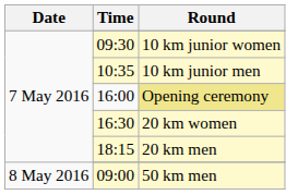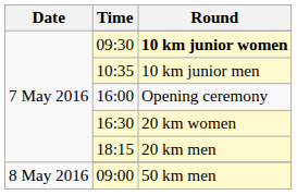09:30 | Round: normal -> bold
16:00 | Round: khaki background -> no background
